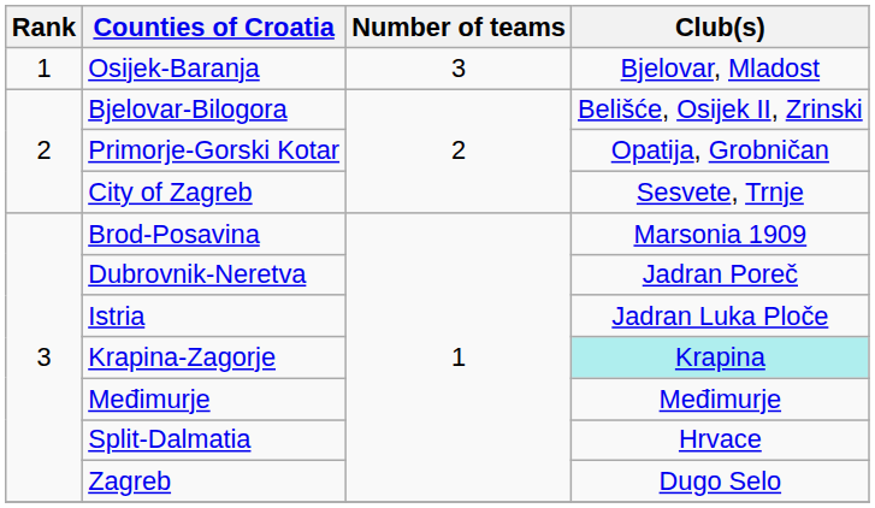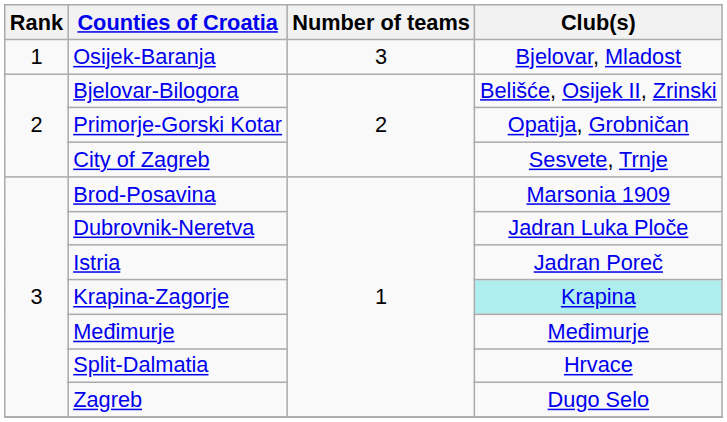Dubrovnik-Neretva | Club(s): Jadran Poreč -> Jadran Luka Ploče
Istria | Club(s): Jadran Luka Ploče -> Jadran Poreč
